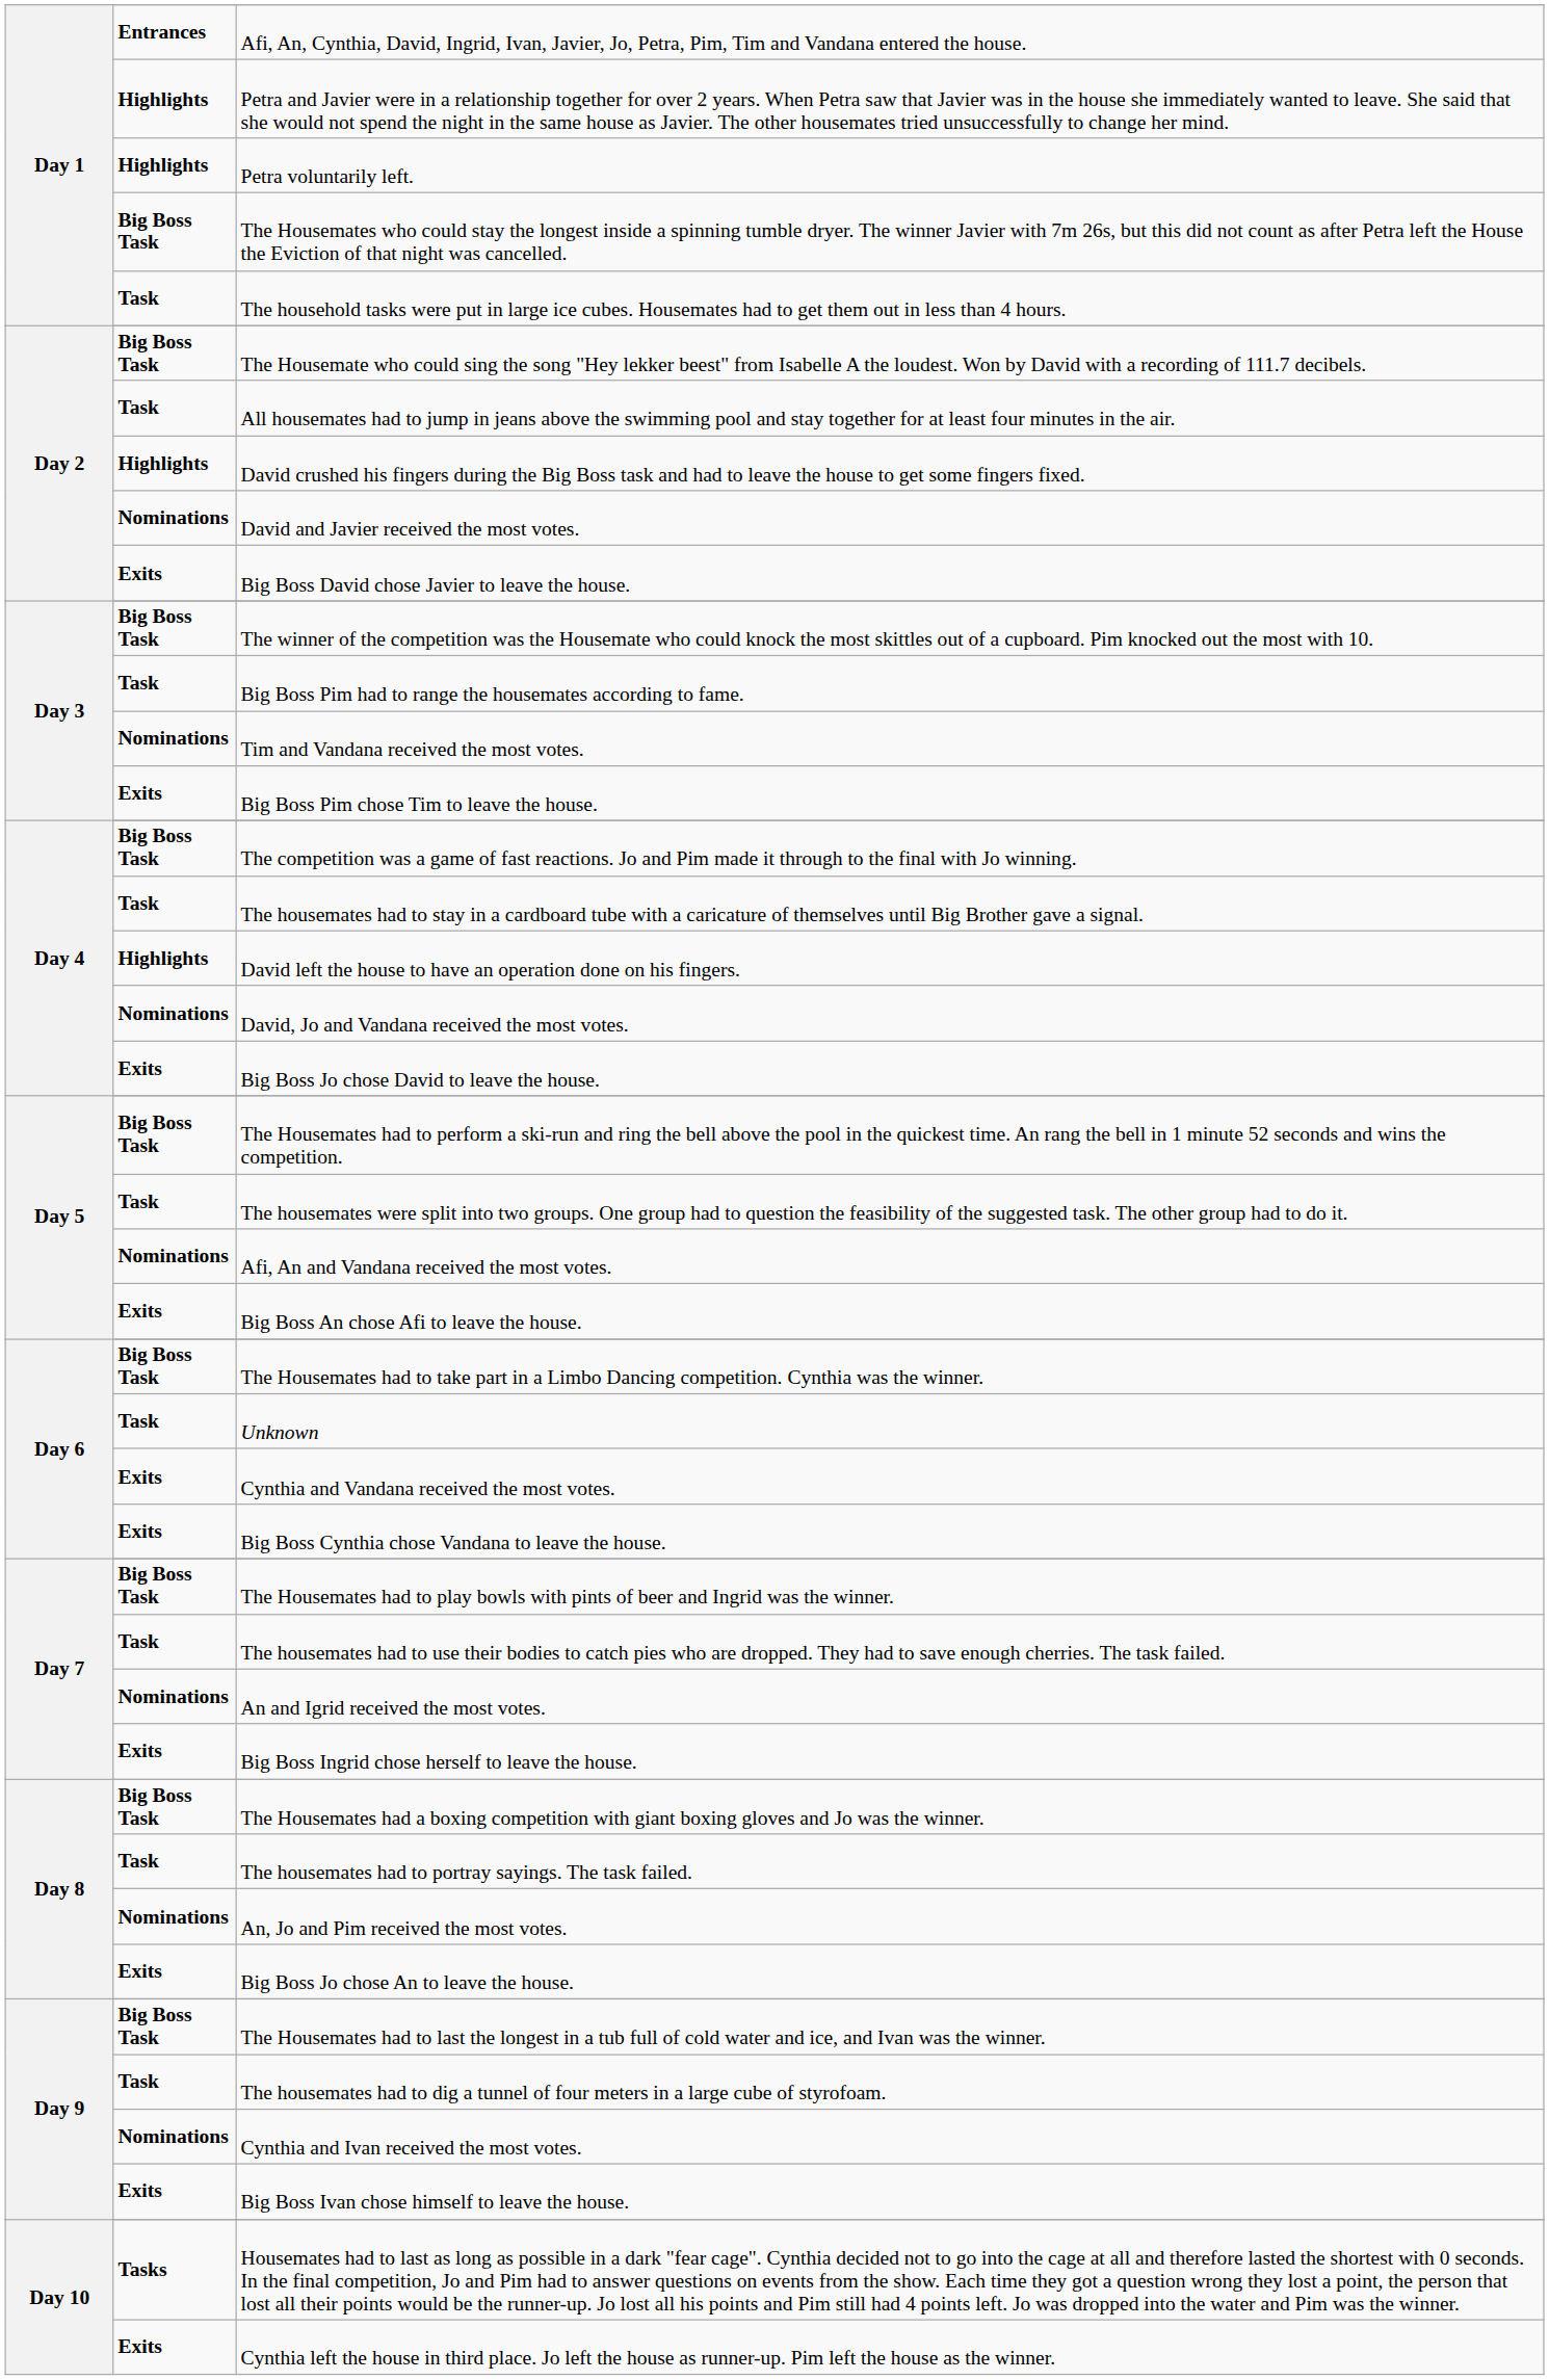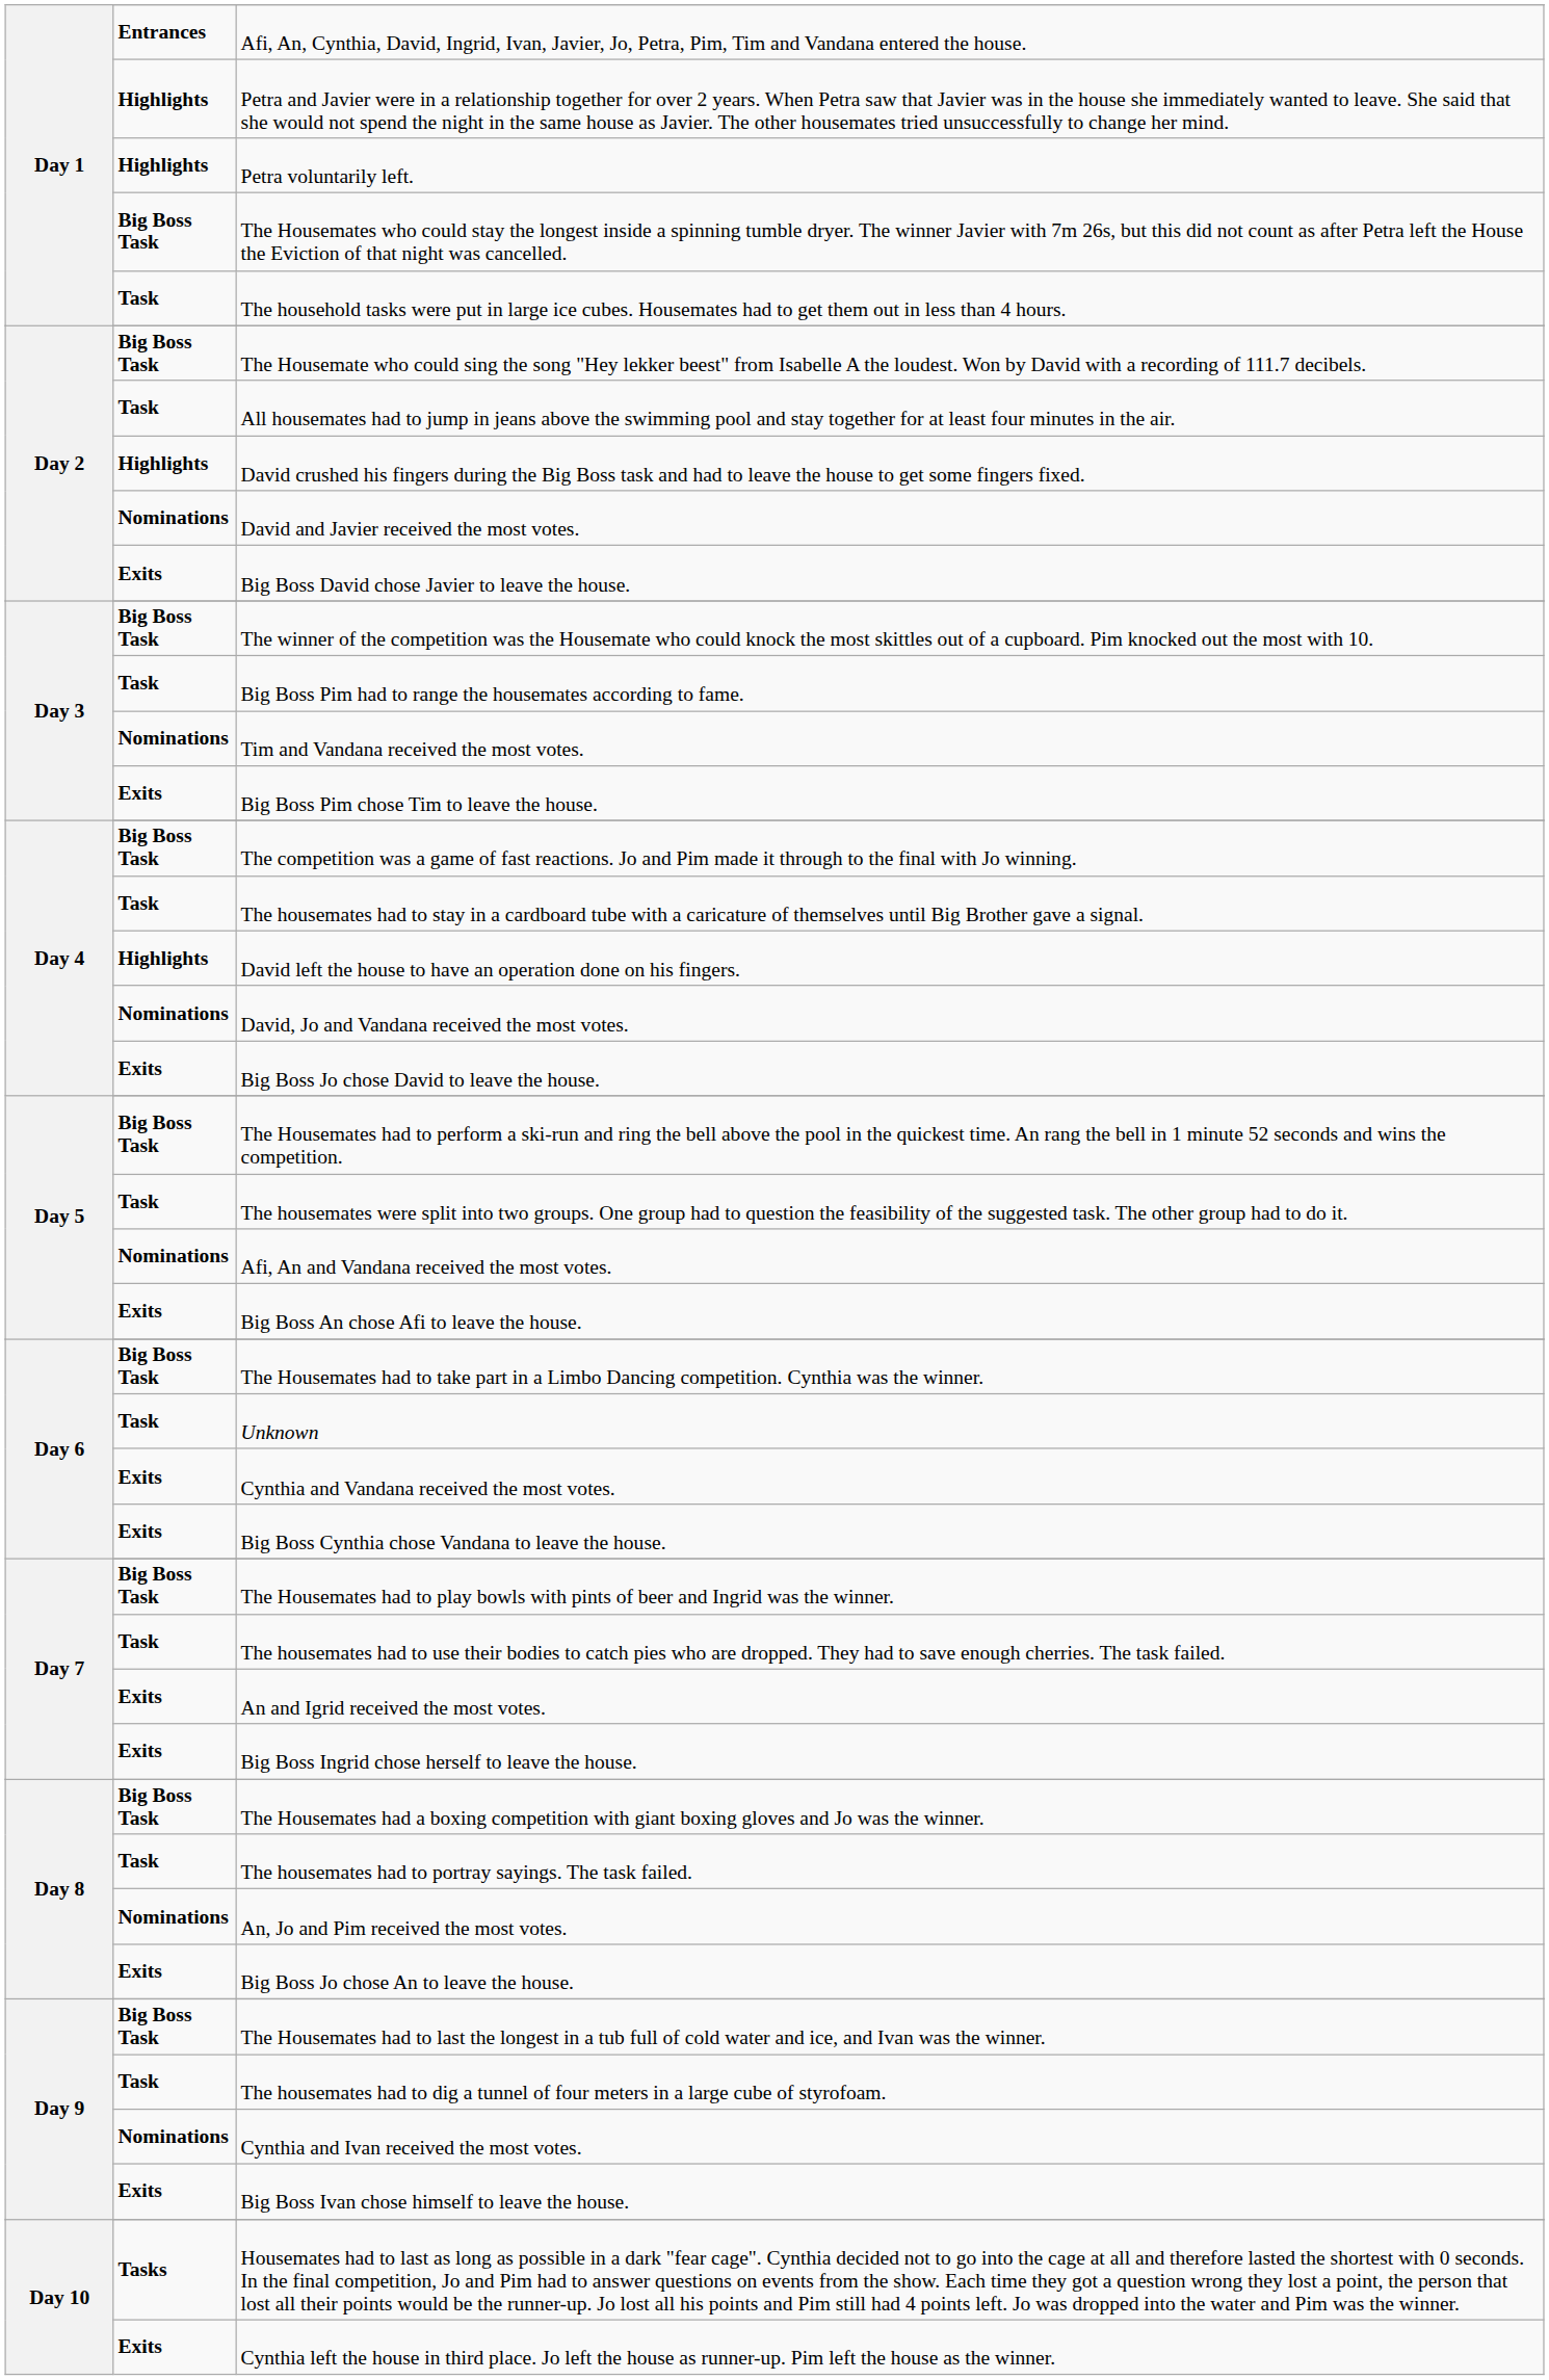An and Igrid received the most votes. | column 2: Nominations -> Exits
